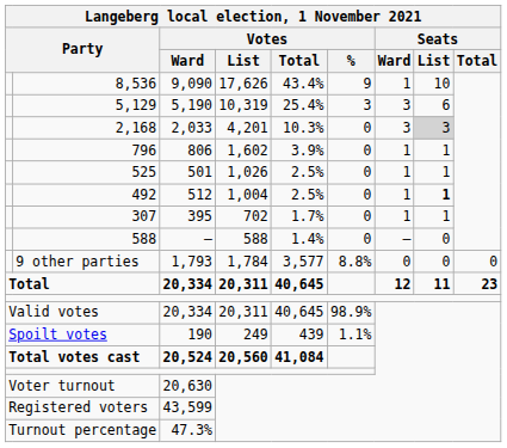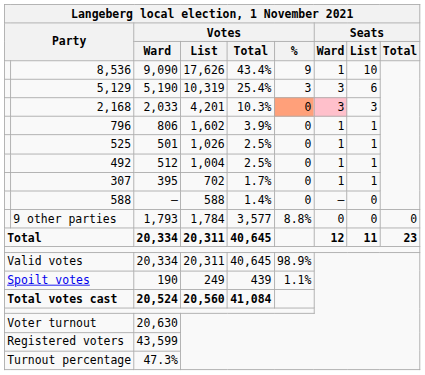2,168 | Votes / %: no background -> lightsalmon background
2,168 | Seats / Ward: no background -> pink background
2,168 | Seats / List: lightgrey background -> no background
492 | Seats / List: bold -> normal
